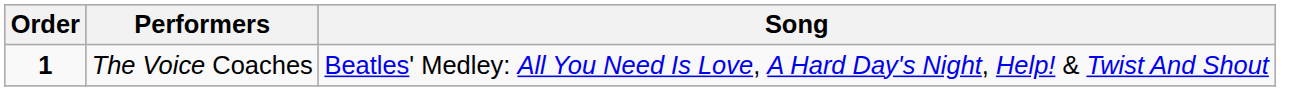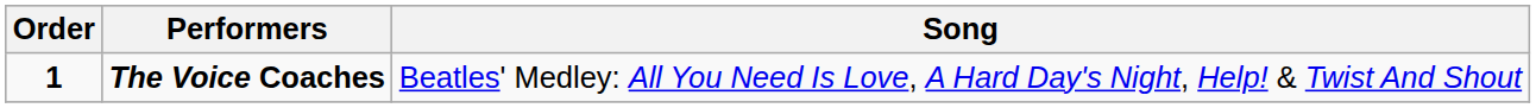row 2 | Performers: normal -> bold
